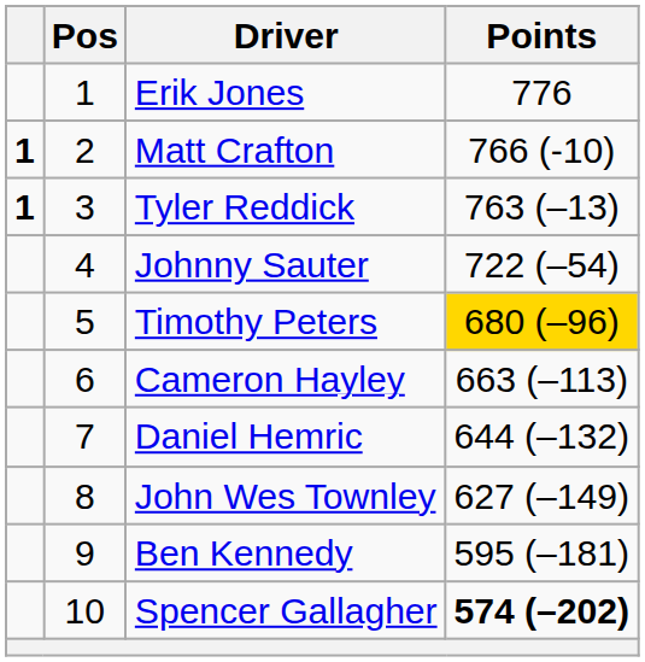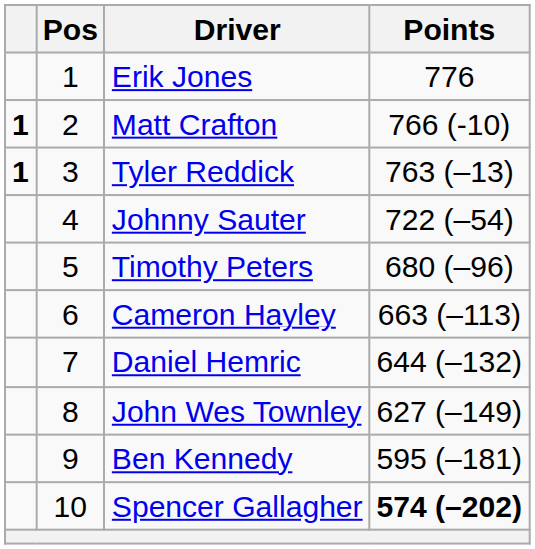Timothy Peters | Points: gold background -> no background
